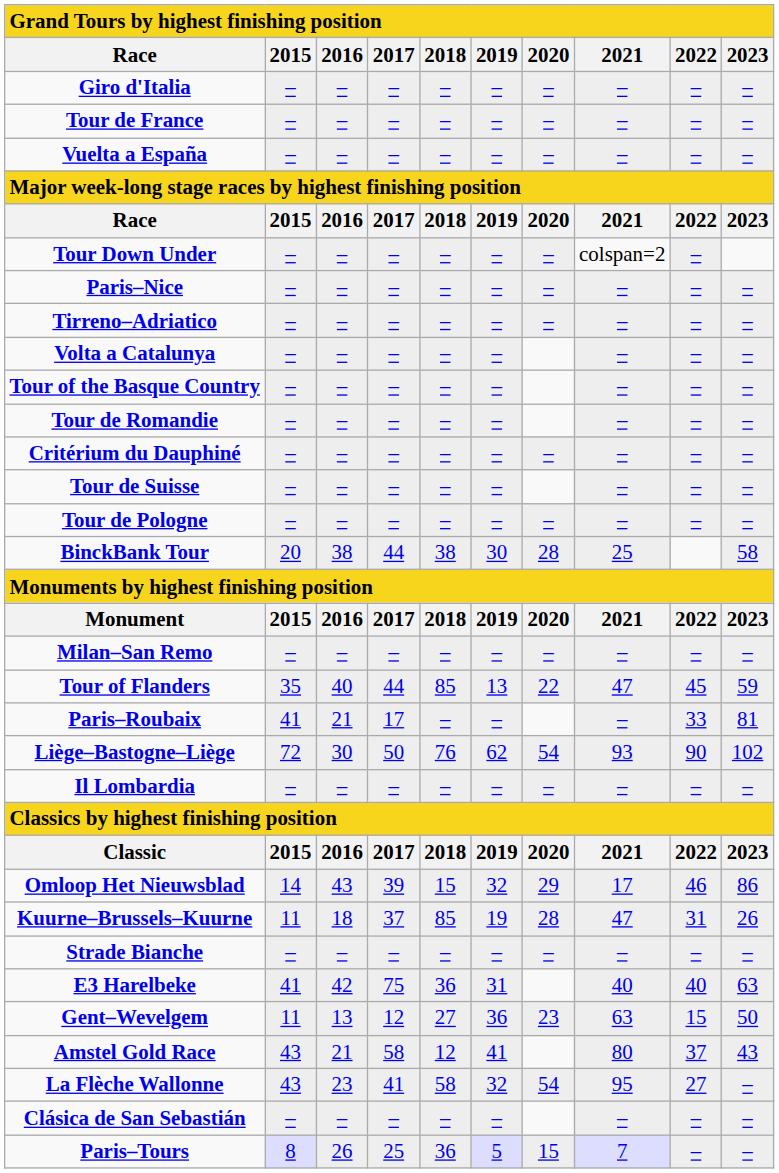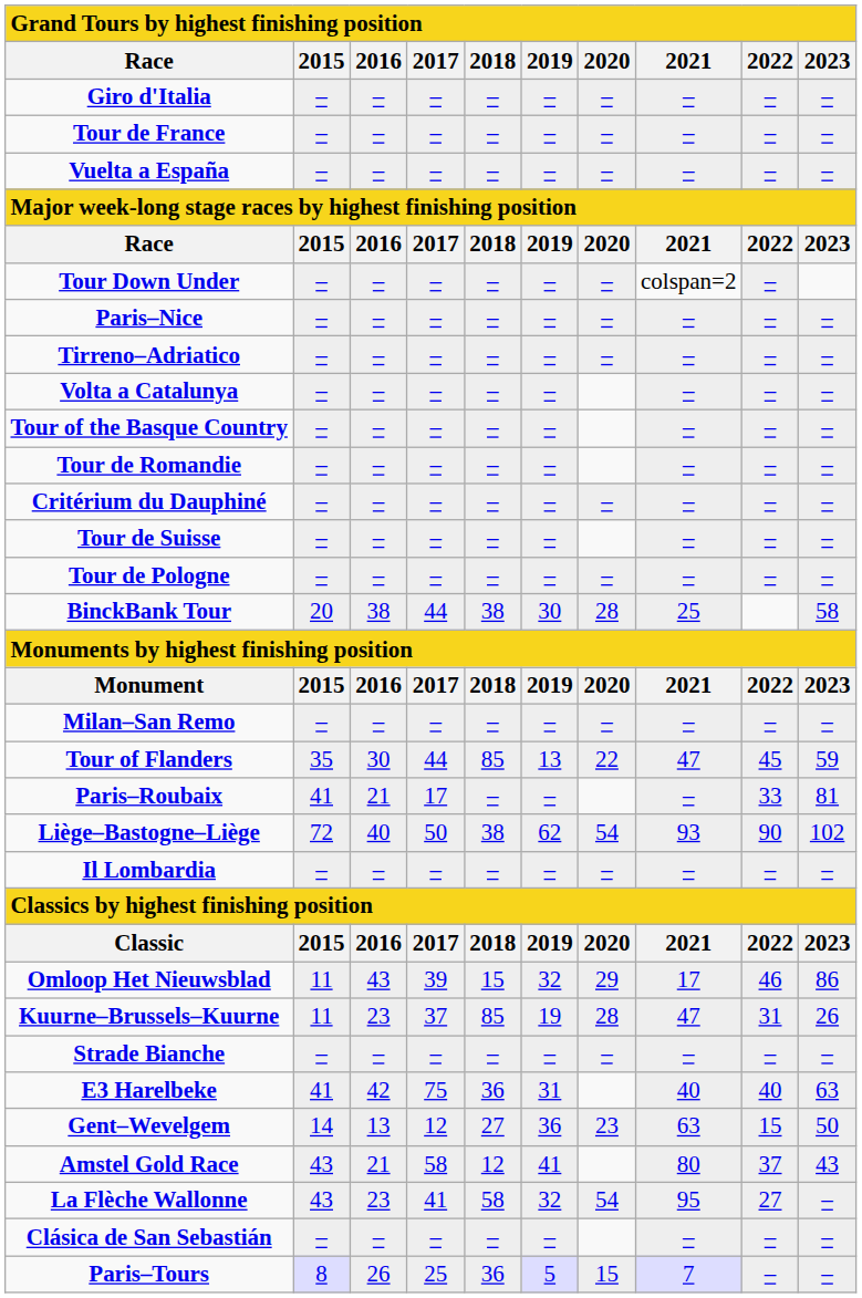Tour of Flanders | 2016: 40 -> 30
Liège–Bastogne–Liège | 2016: 30 -> 40
Liège–Bastogne–Liège | 2018: 76 -> 38
Omloop Het Nieuwsblad | 2015: 14 -> 11
Kuurne–Brussels–Kuurne | 2016: 18 -> 23
Gent–Wevelgem | 2015: 11 -> 14
